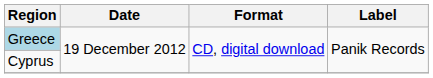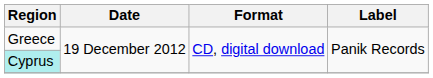Greece | Region: lightblue background -> no background
Cyprus | Region: no background -> paleturquoise background
